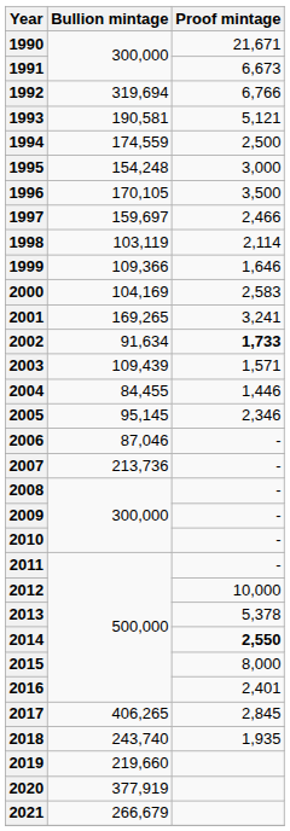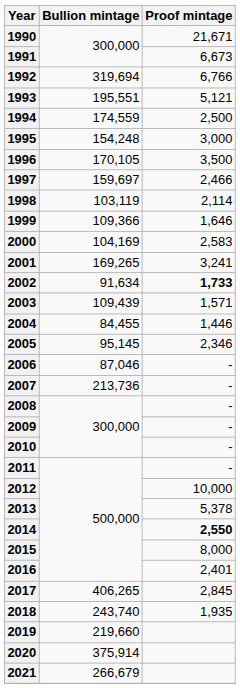1993 | Bullion mintage: 190,581 -> 195,551
2020 | Bullion mintage: 377,919 -> 375,914
